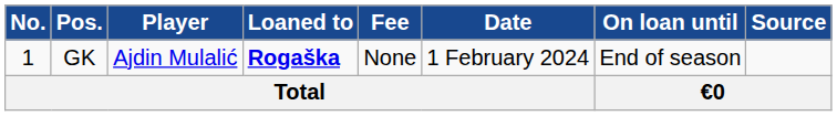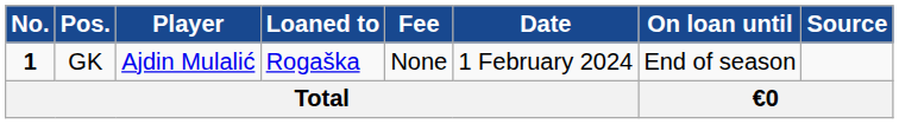GK | No.: normal -> bold
GK | Loaned to: bold -> normal
